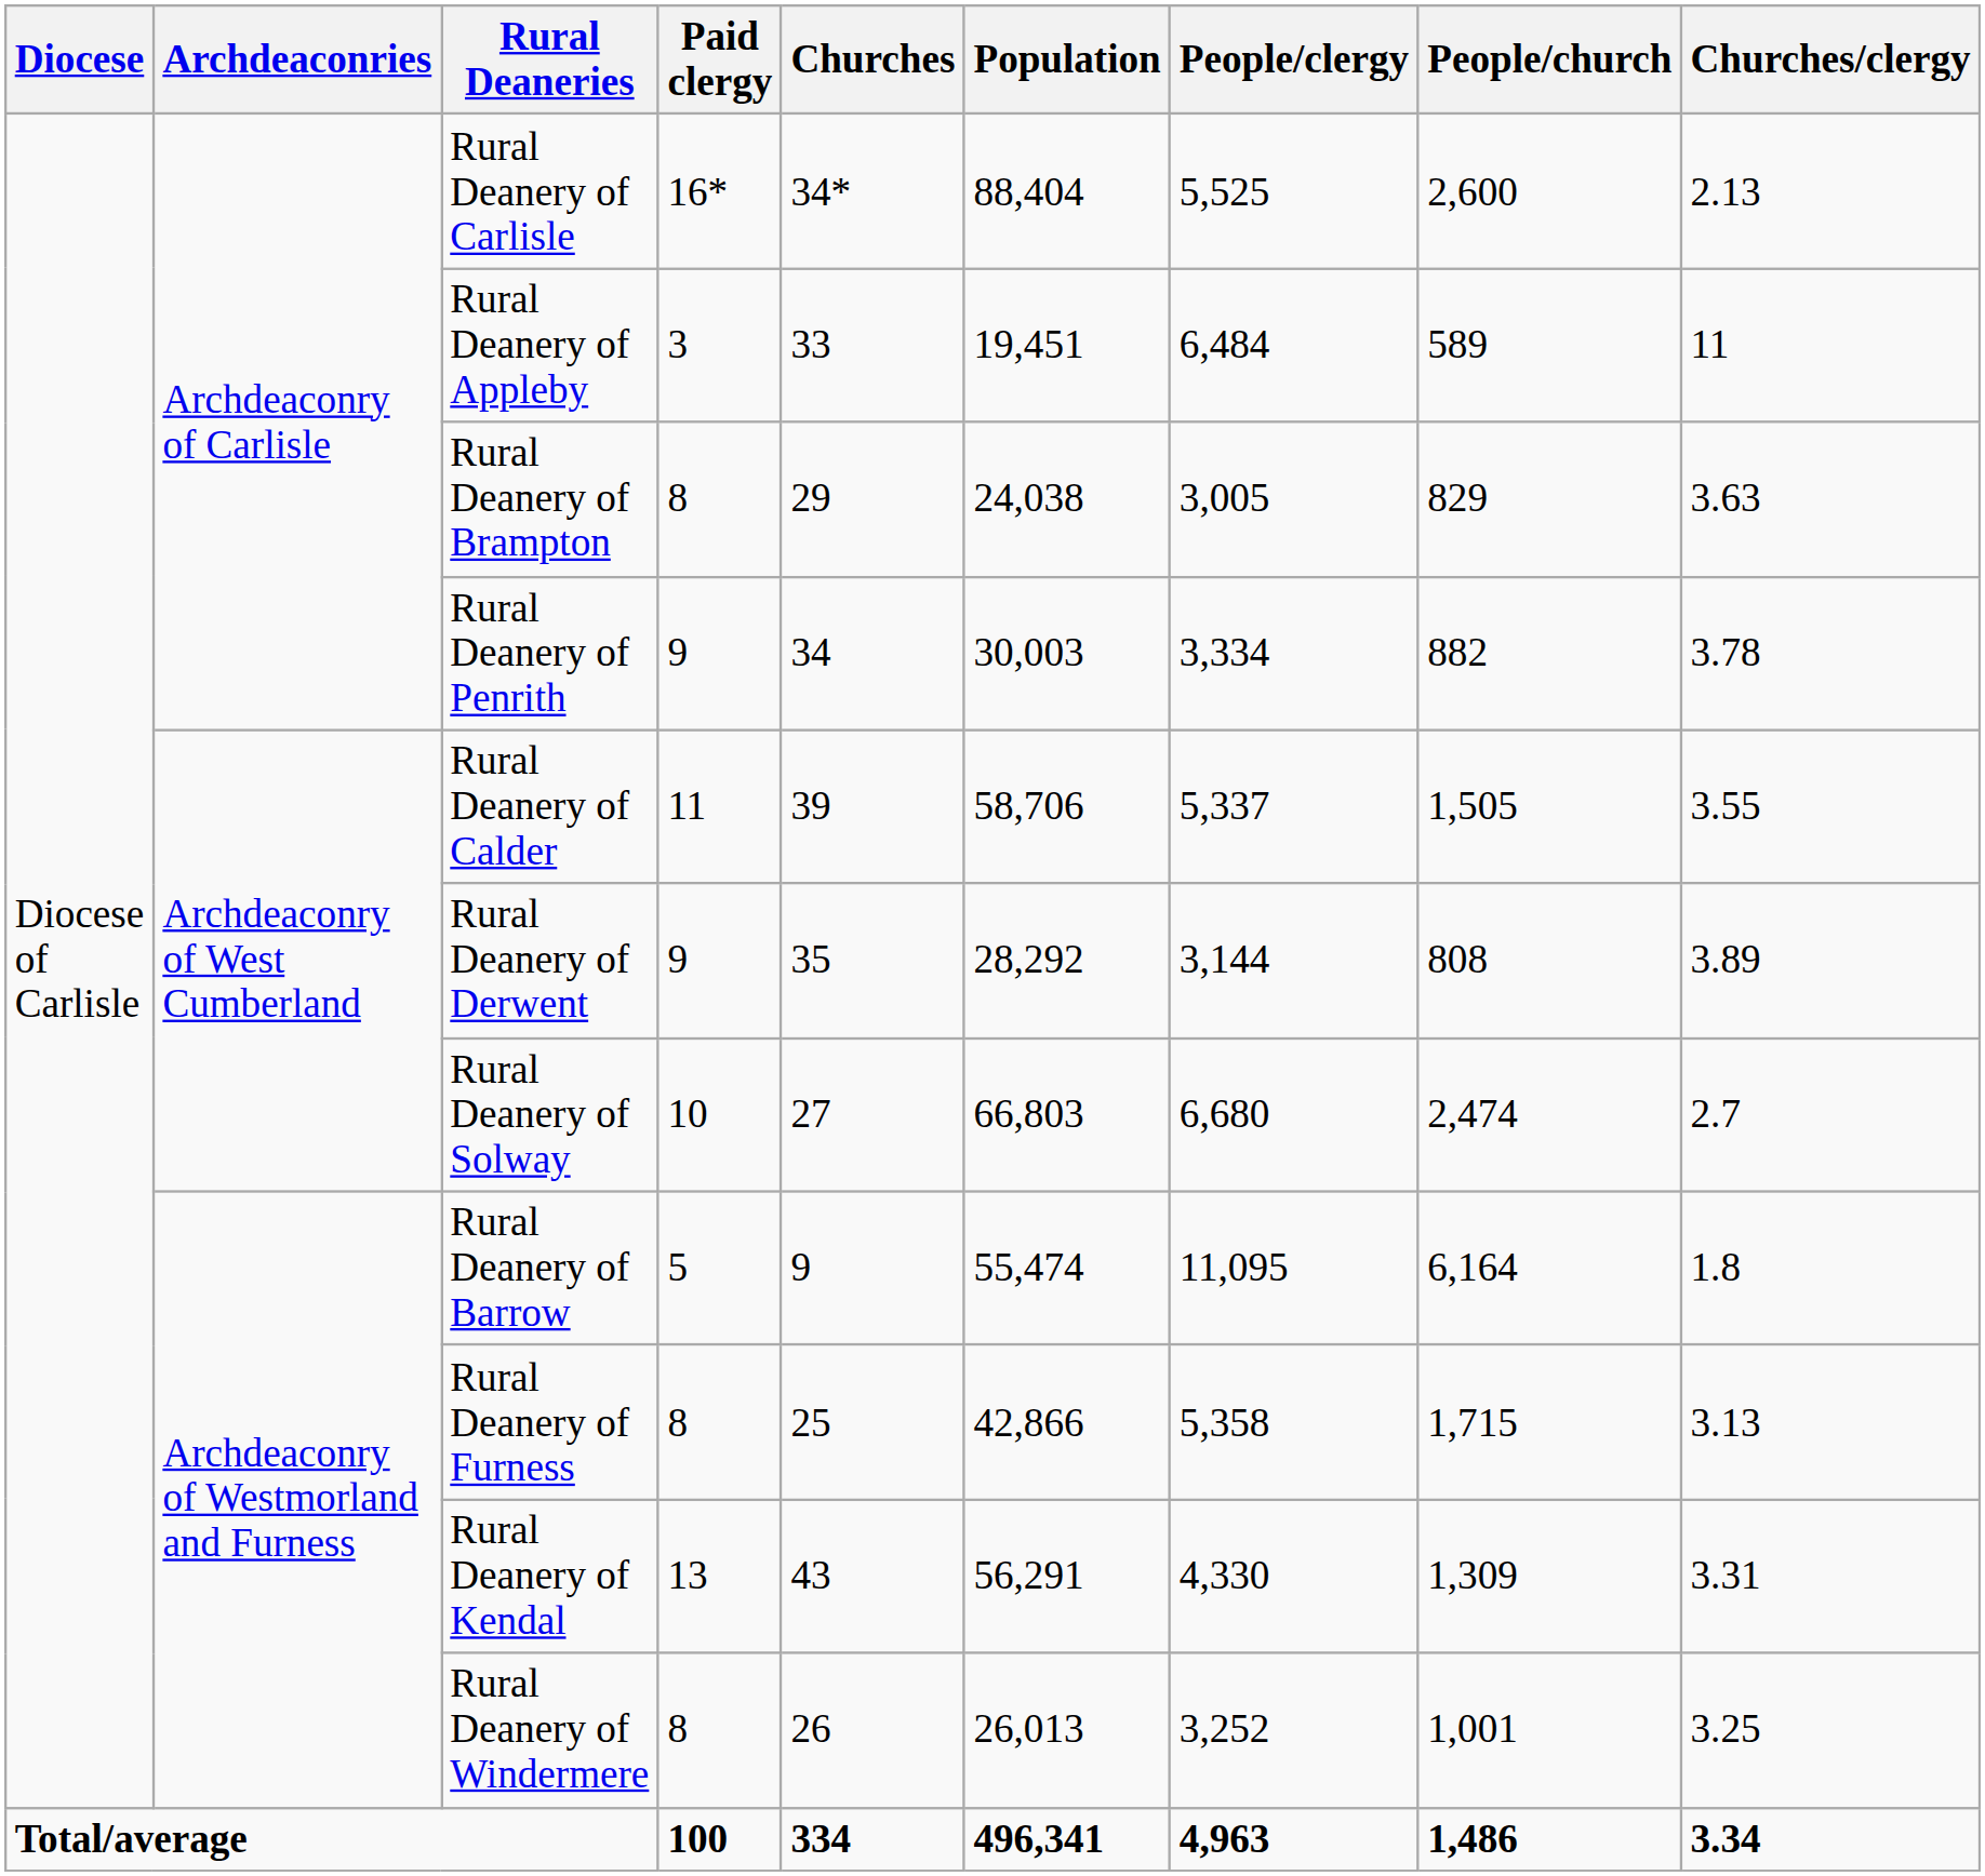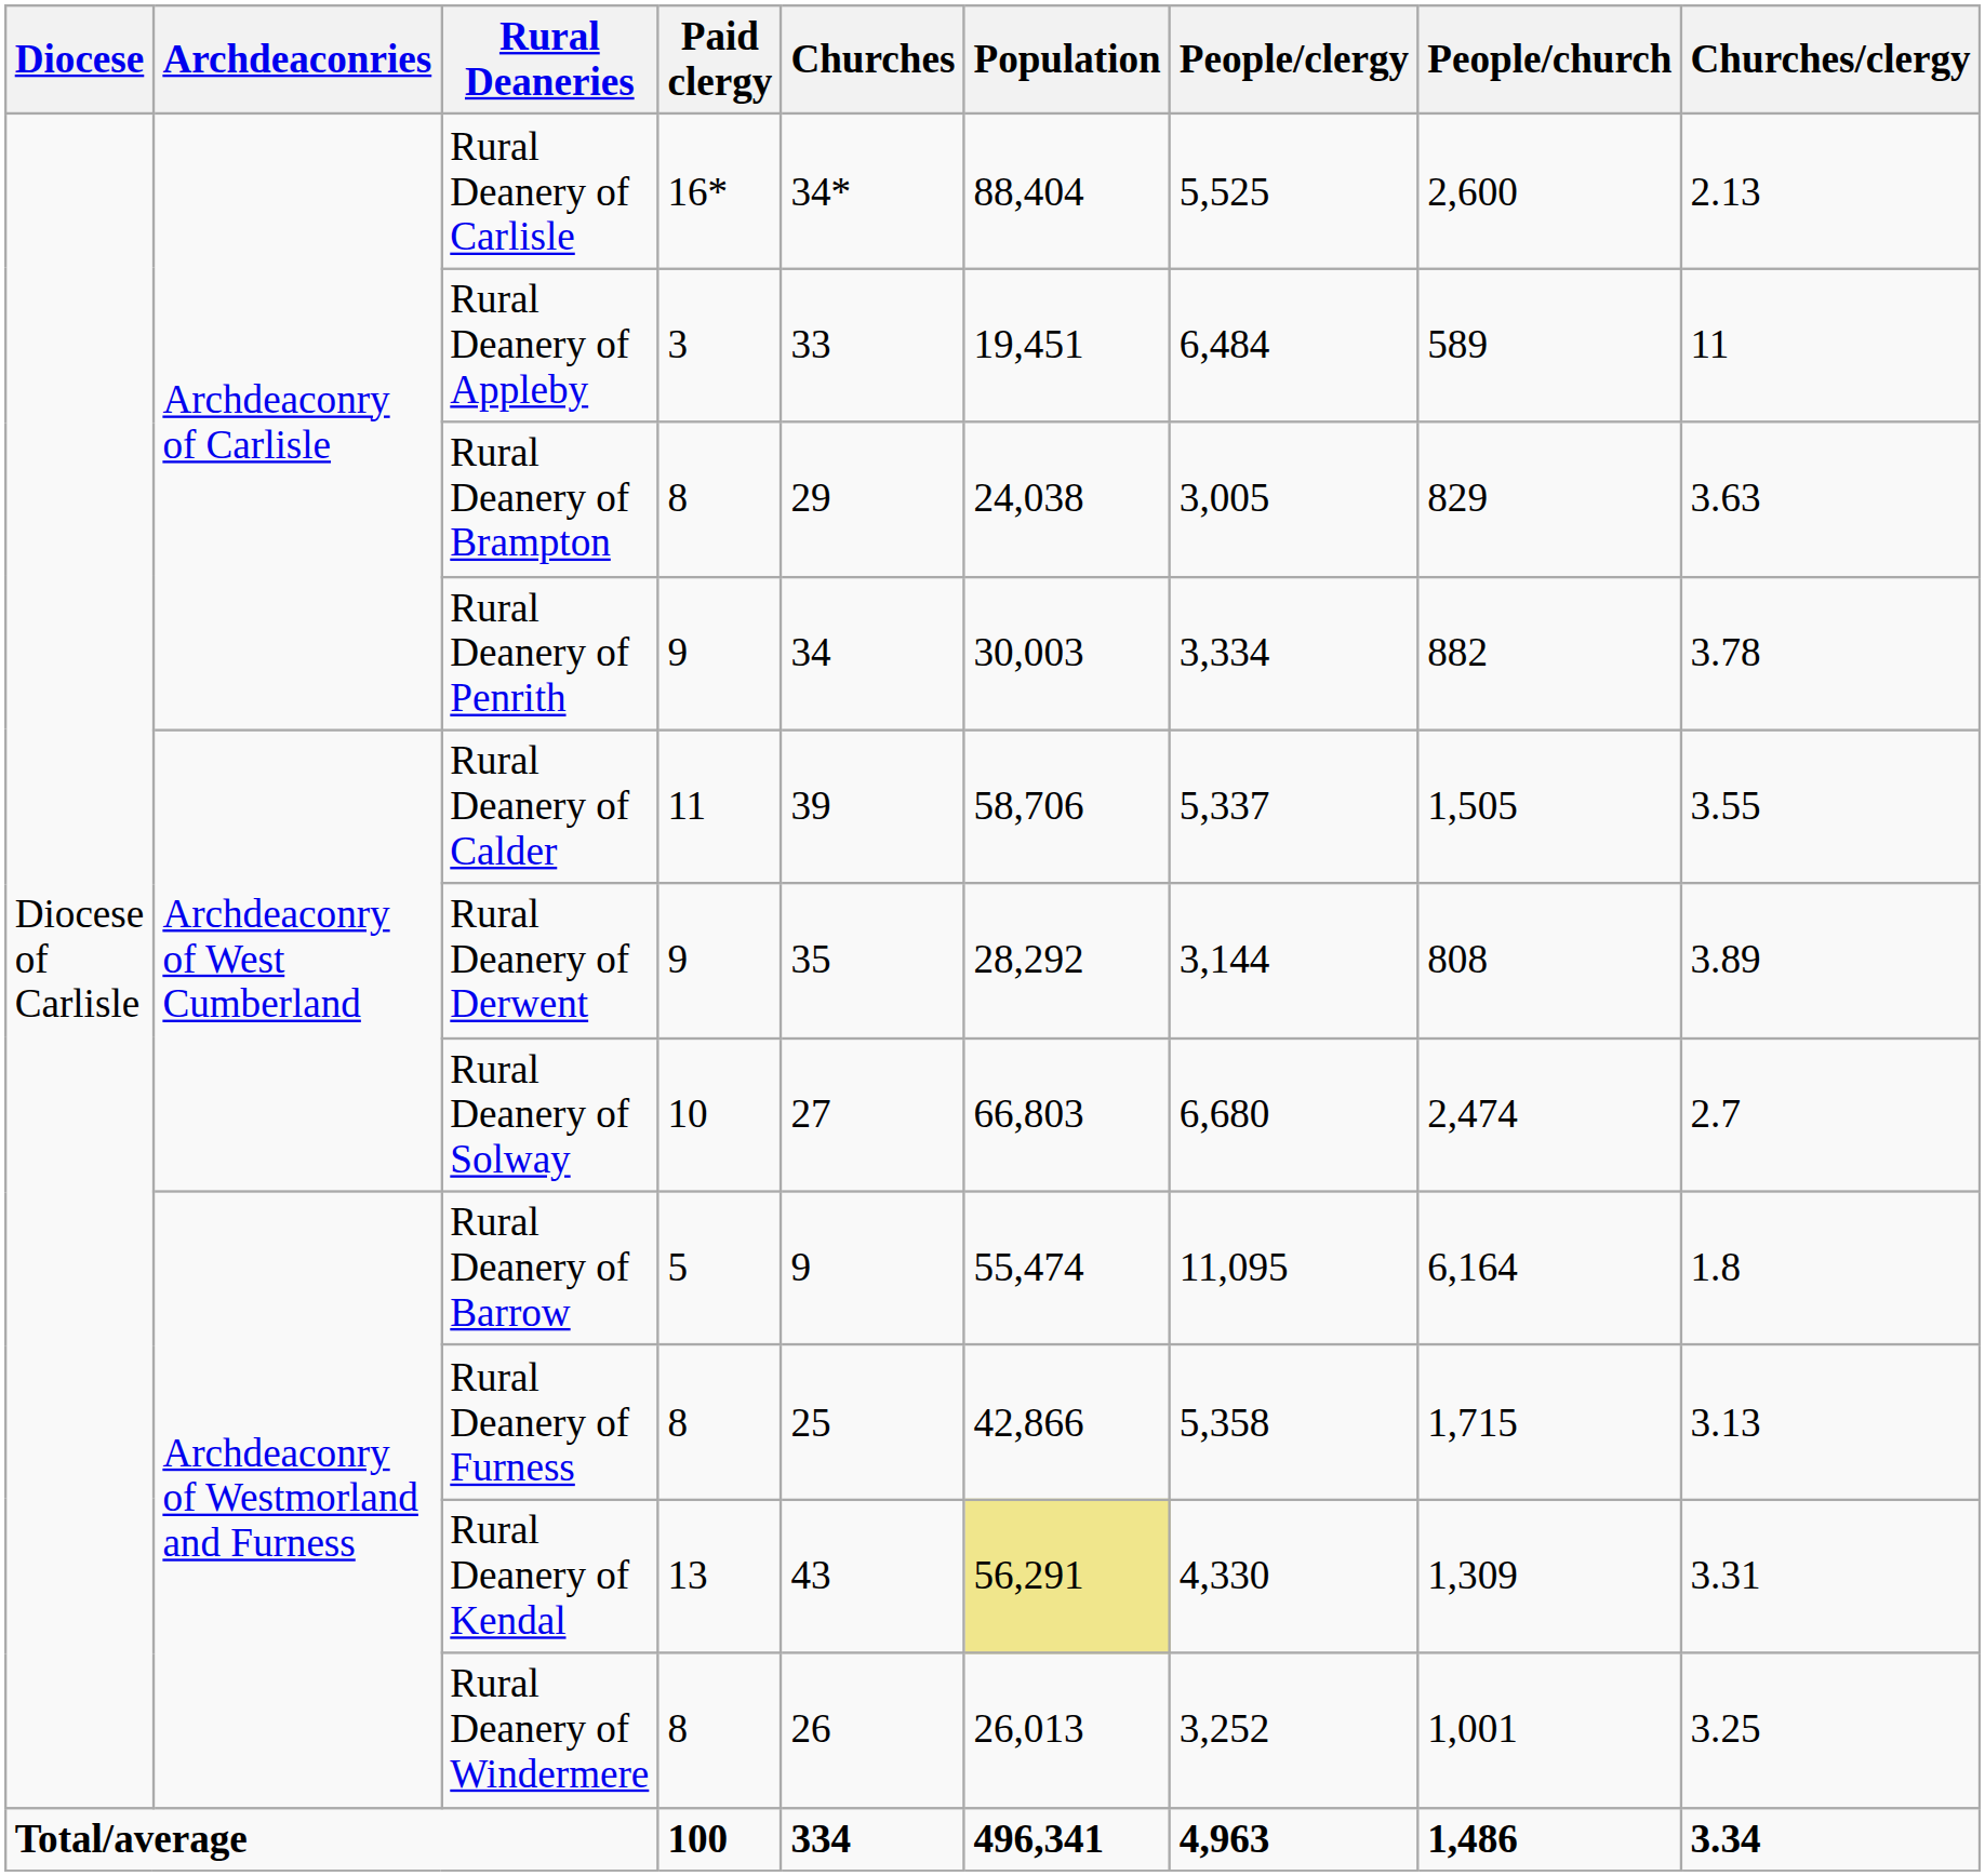Rural Deanery of Kendal | Population: no background -> khaki background
